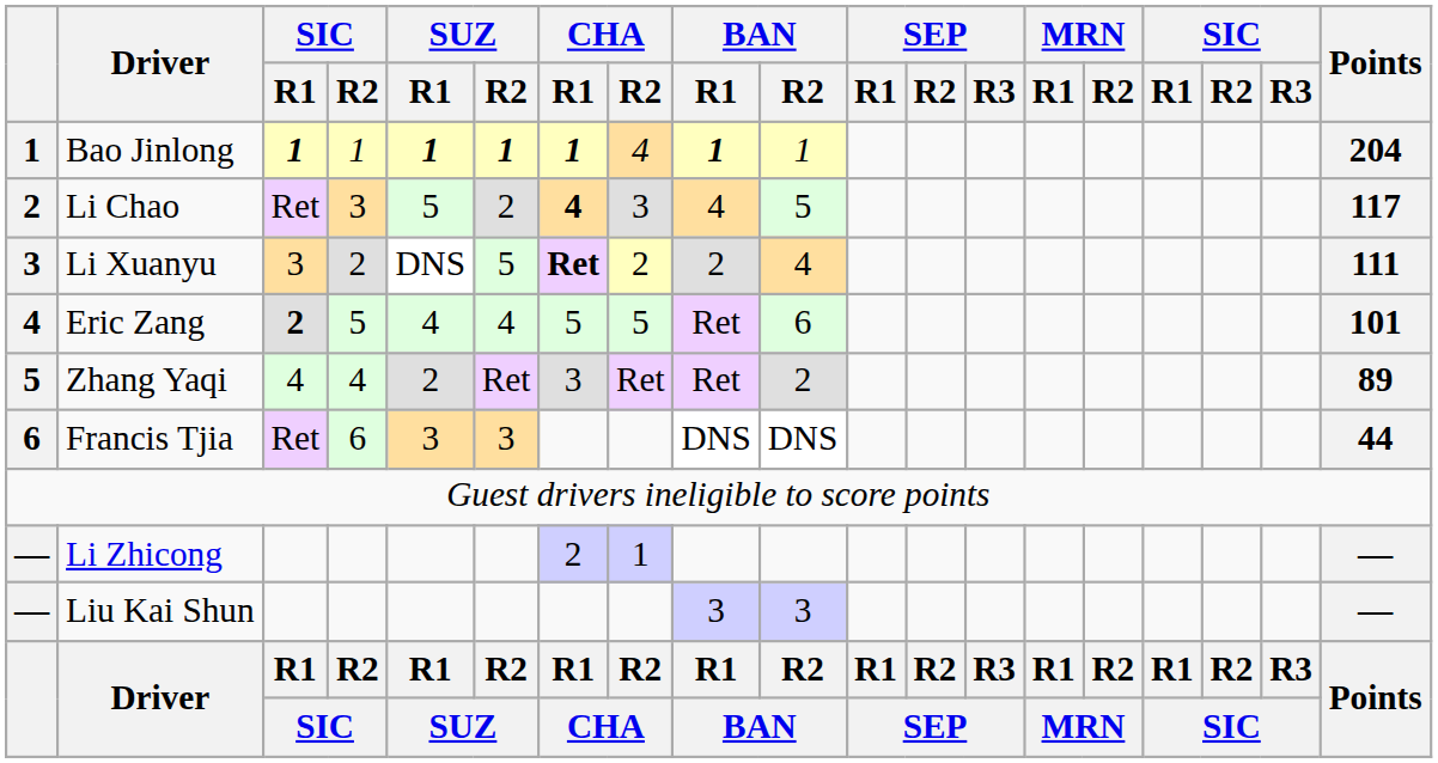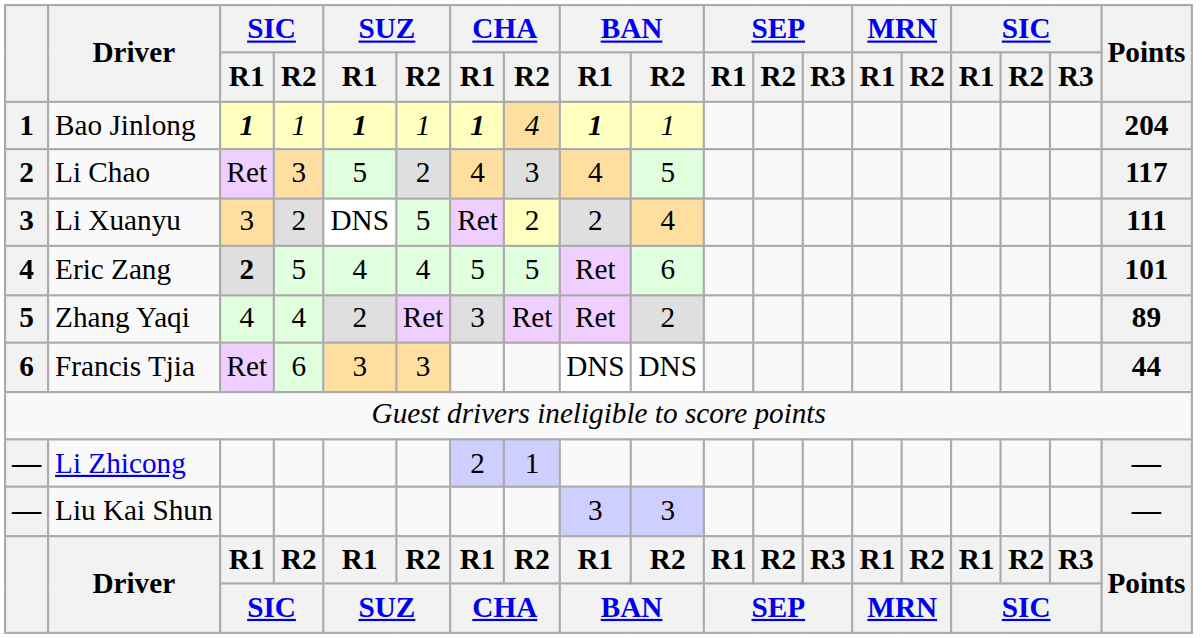Bao Jinlong | SUZ / R2: bold -> normal
Li Chao | CHA / R1: bold -> normal
Li Xuanyu | CHA / R1: bold -> normal
